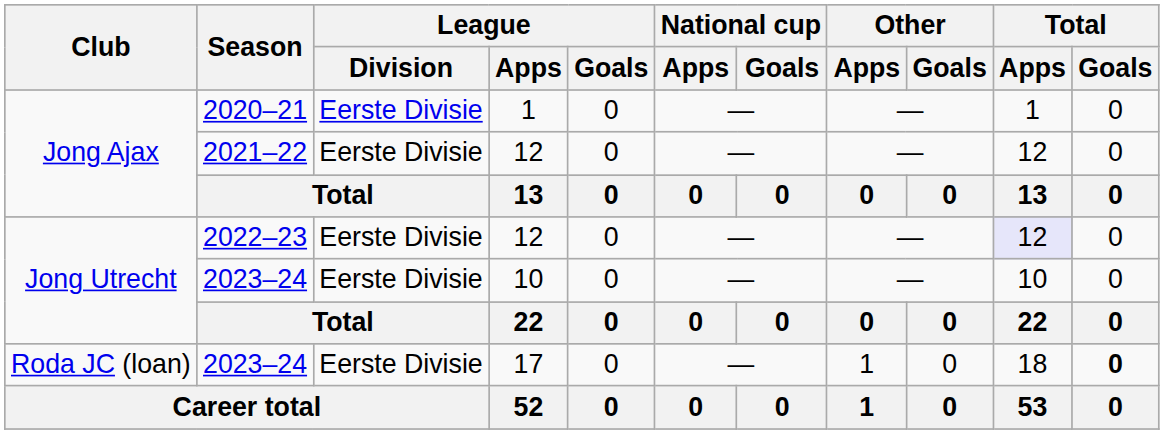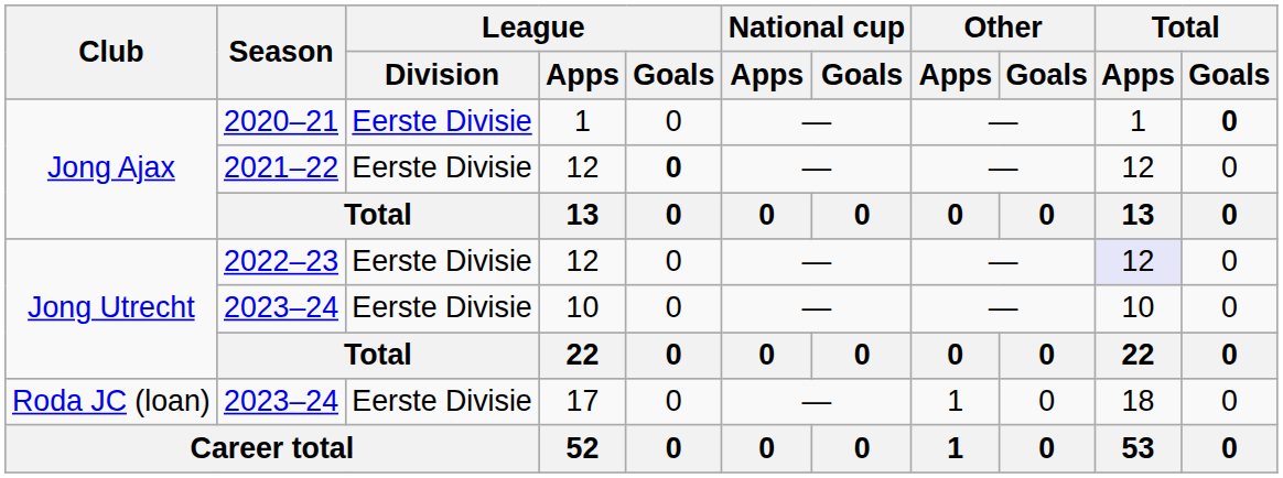2020–21 | Total / Goals: normal -> bold
2021–22 | League / Goals: normal -> bold
2023–24 / 17 | Total / Goals: bold -> normal
